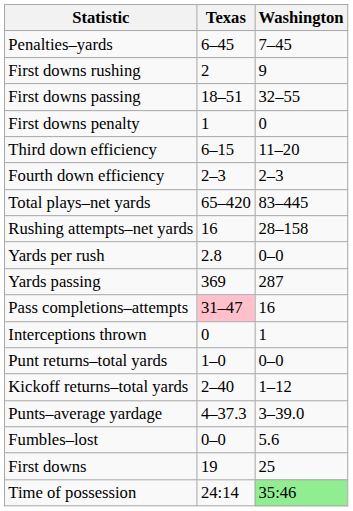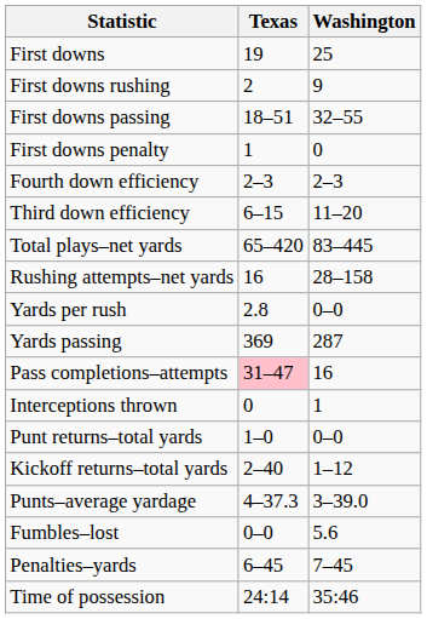rows swapped: First downs <-> Penalties–yards
rows swapped: Third down efficiency <-> Fourth down efficiency
Time of possession | Washington: lightgreen background -> no background
